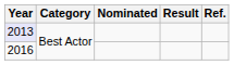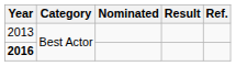2013 | Year: lavender background -> no background
2016 | Year: normal -> bold
